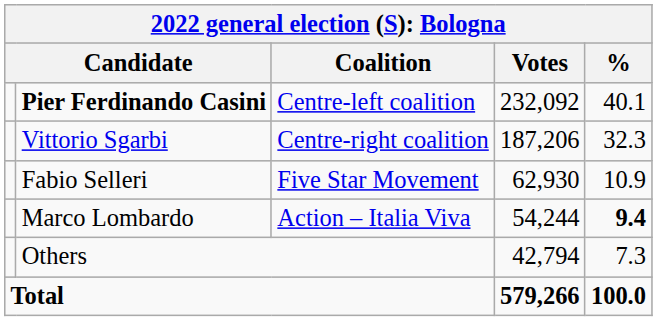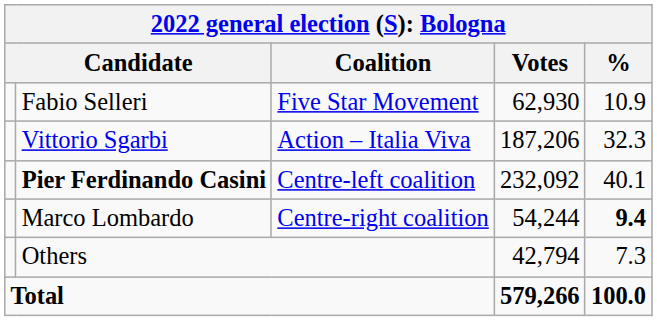rows swapped: Pier Ferdinando Casini <-> Fabio Selleri
Vittorio Sgarbi | Coalition: Centre-right coalition -> Action – Italia Viva
Marco Lombardo | Coalition: Action – Italia Viva -> Centre-right coalition
